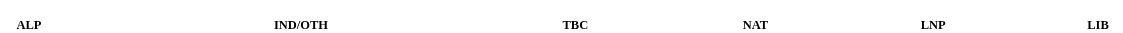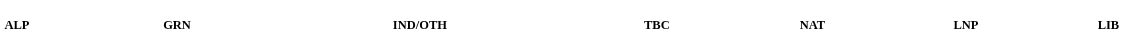+ column: 1 | GRN
